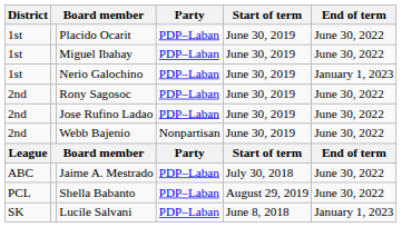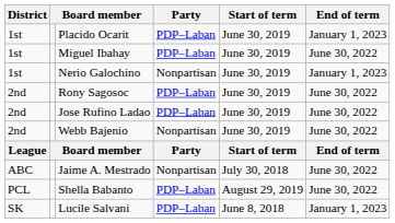Placido Ocarit | End of term: June 30, 2022 -> January 1, 2023
Nerio Galochino | Party: PDP–Laban -> Nonpartisan
Jaime A. Mestrado | Party: PDP–Laban -> Nonpartisan
